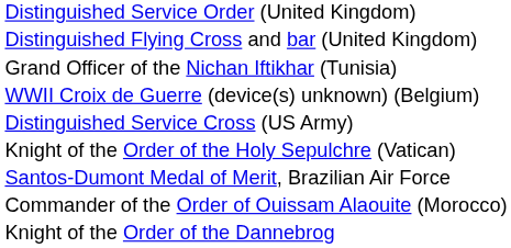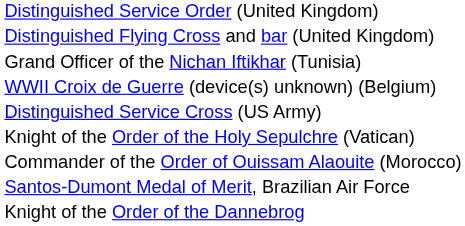row 7 | column 1: Santos-Dumont Medal of Merit, Brazilian Air Force -> Commander of the Order of Ouissam Alaouite (Morocco)
row 8 | column 1: Commander of the Order of Ouissam Alaouite (Morocco) -> Santos-Dumont Medal of Merit, Brazilian Air Force
